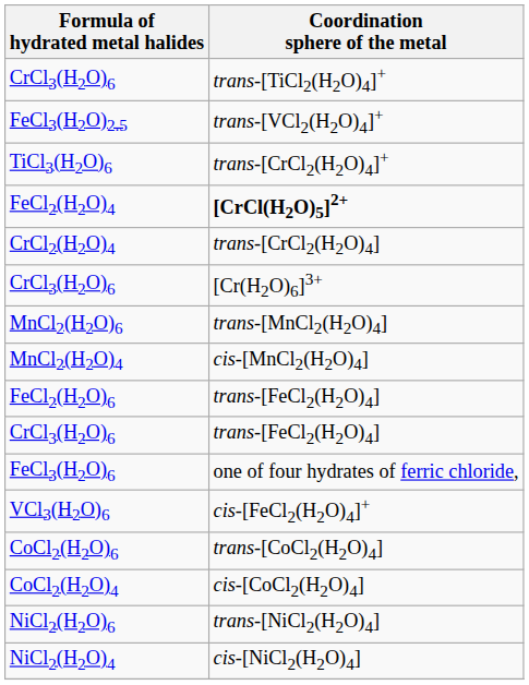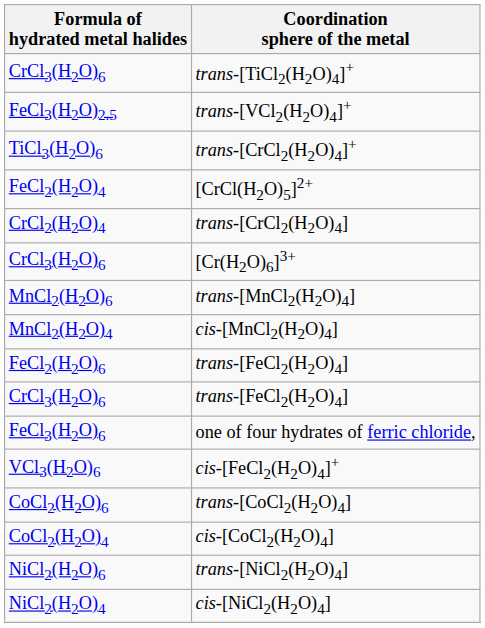row 5 | Coordination sphere of the metal: bold -> normal
